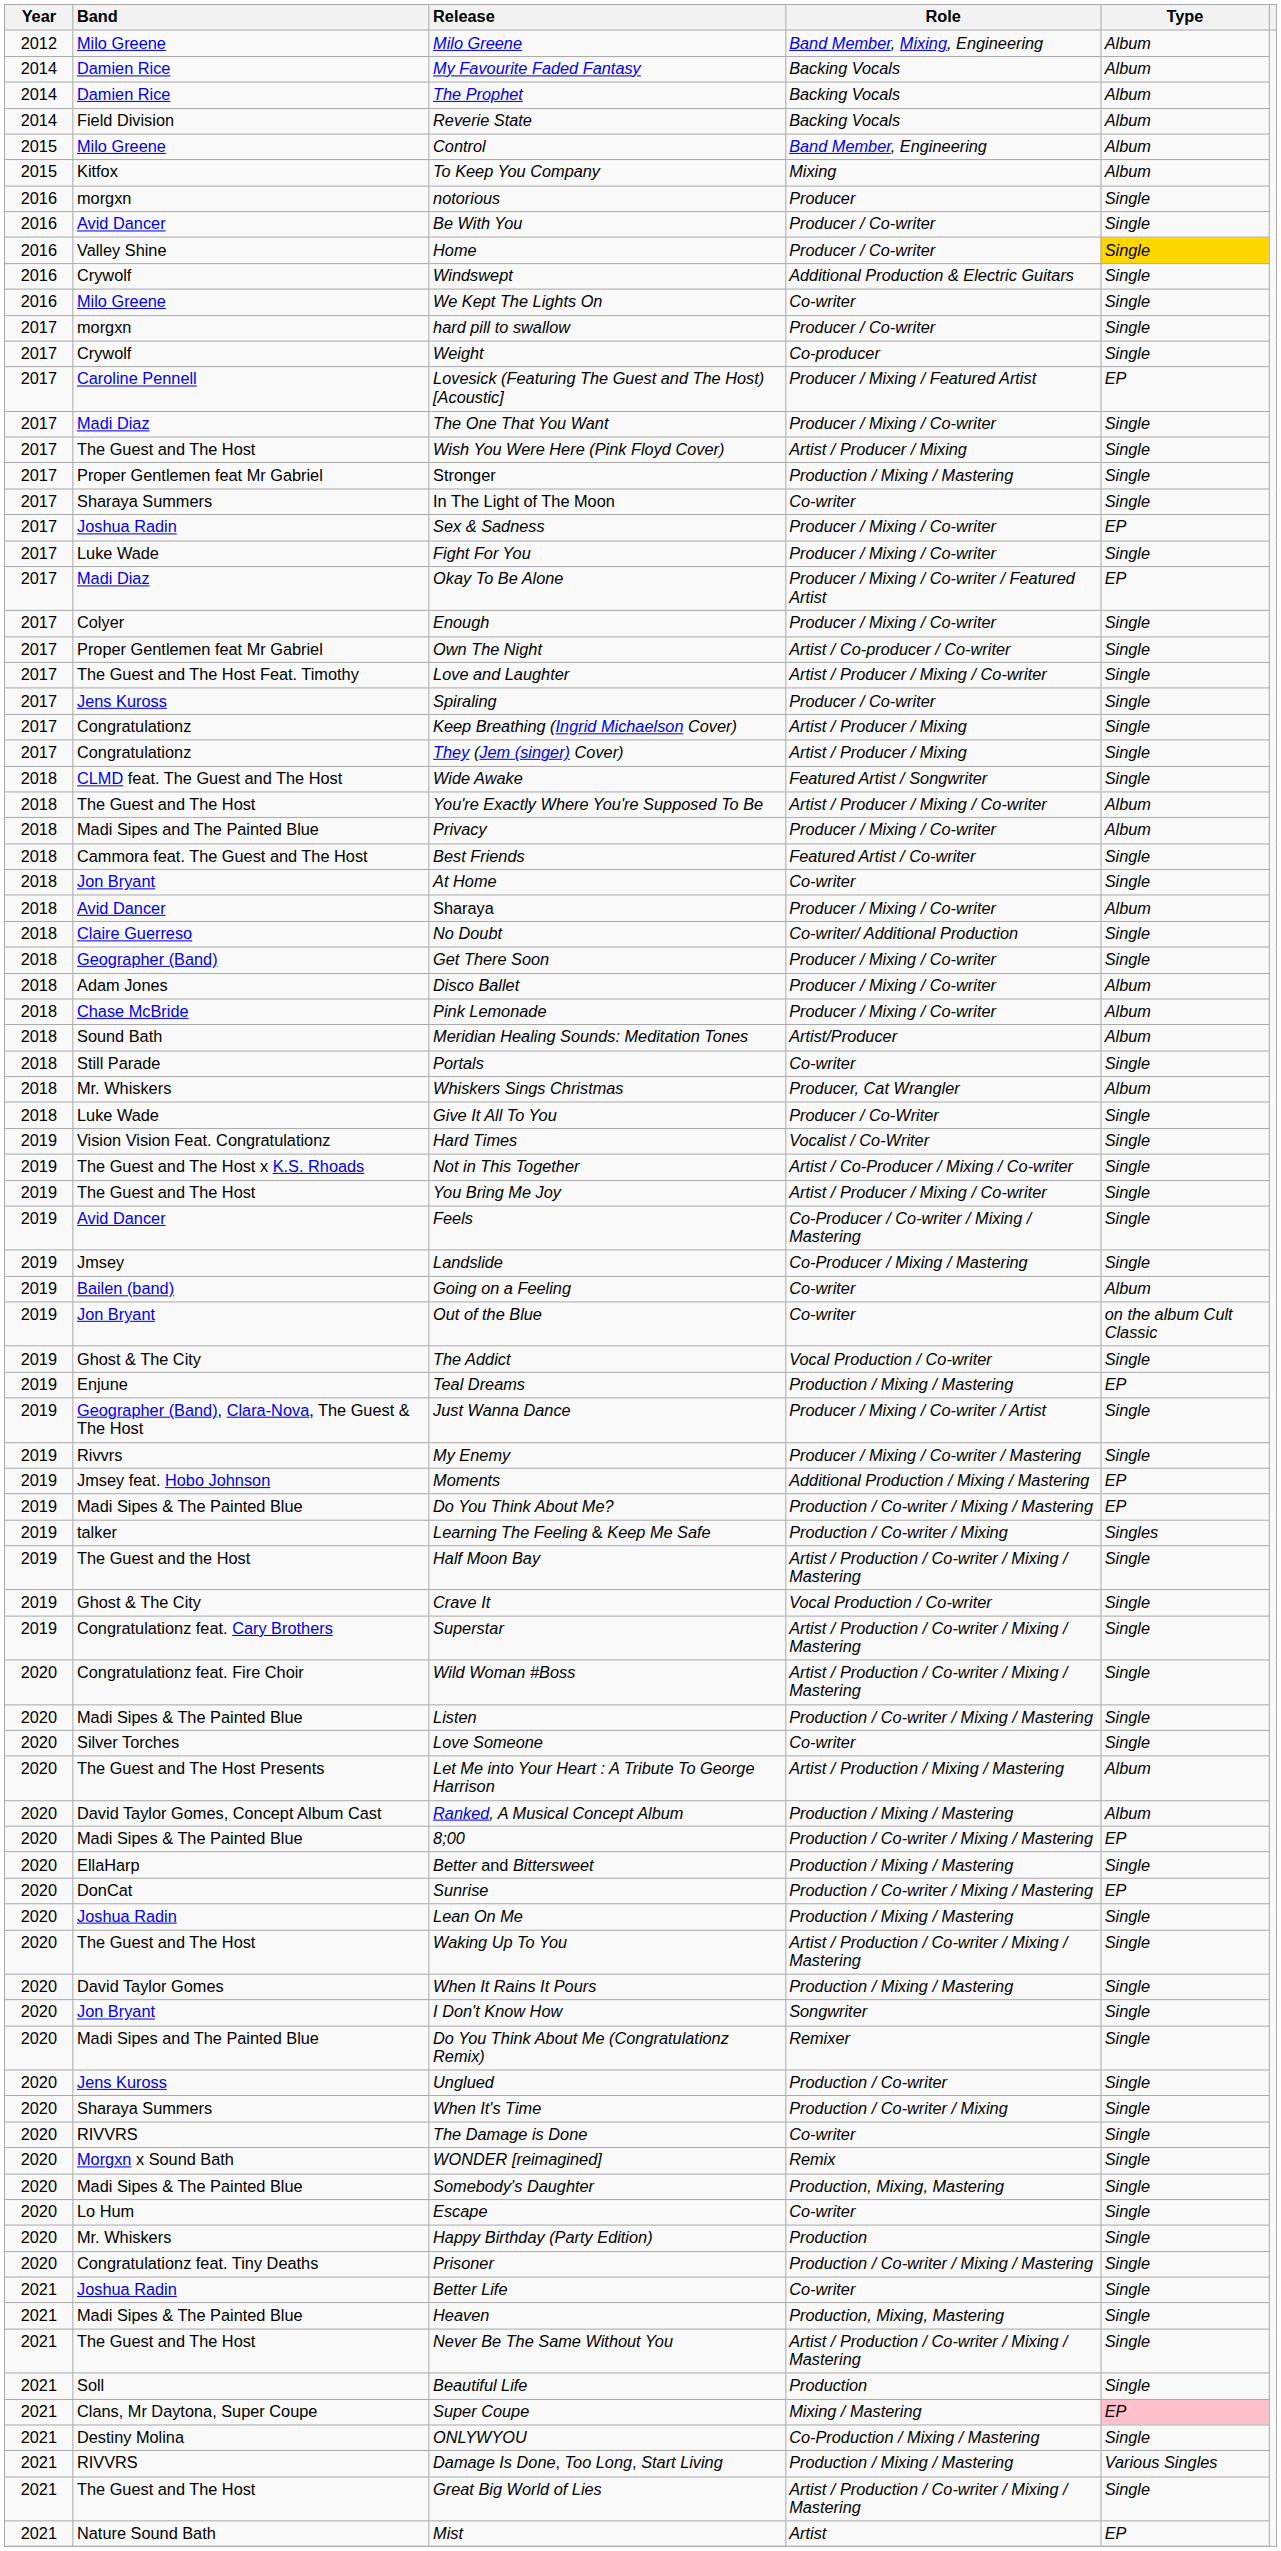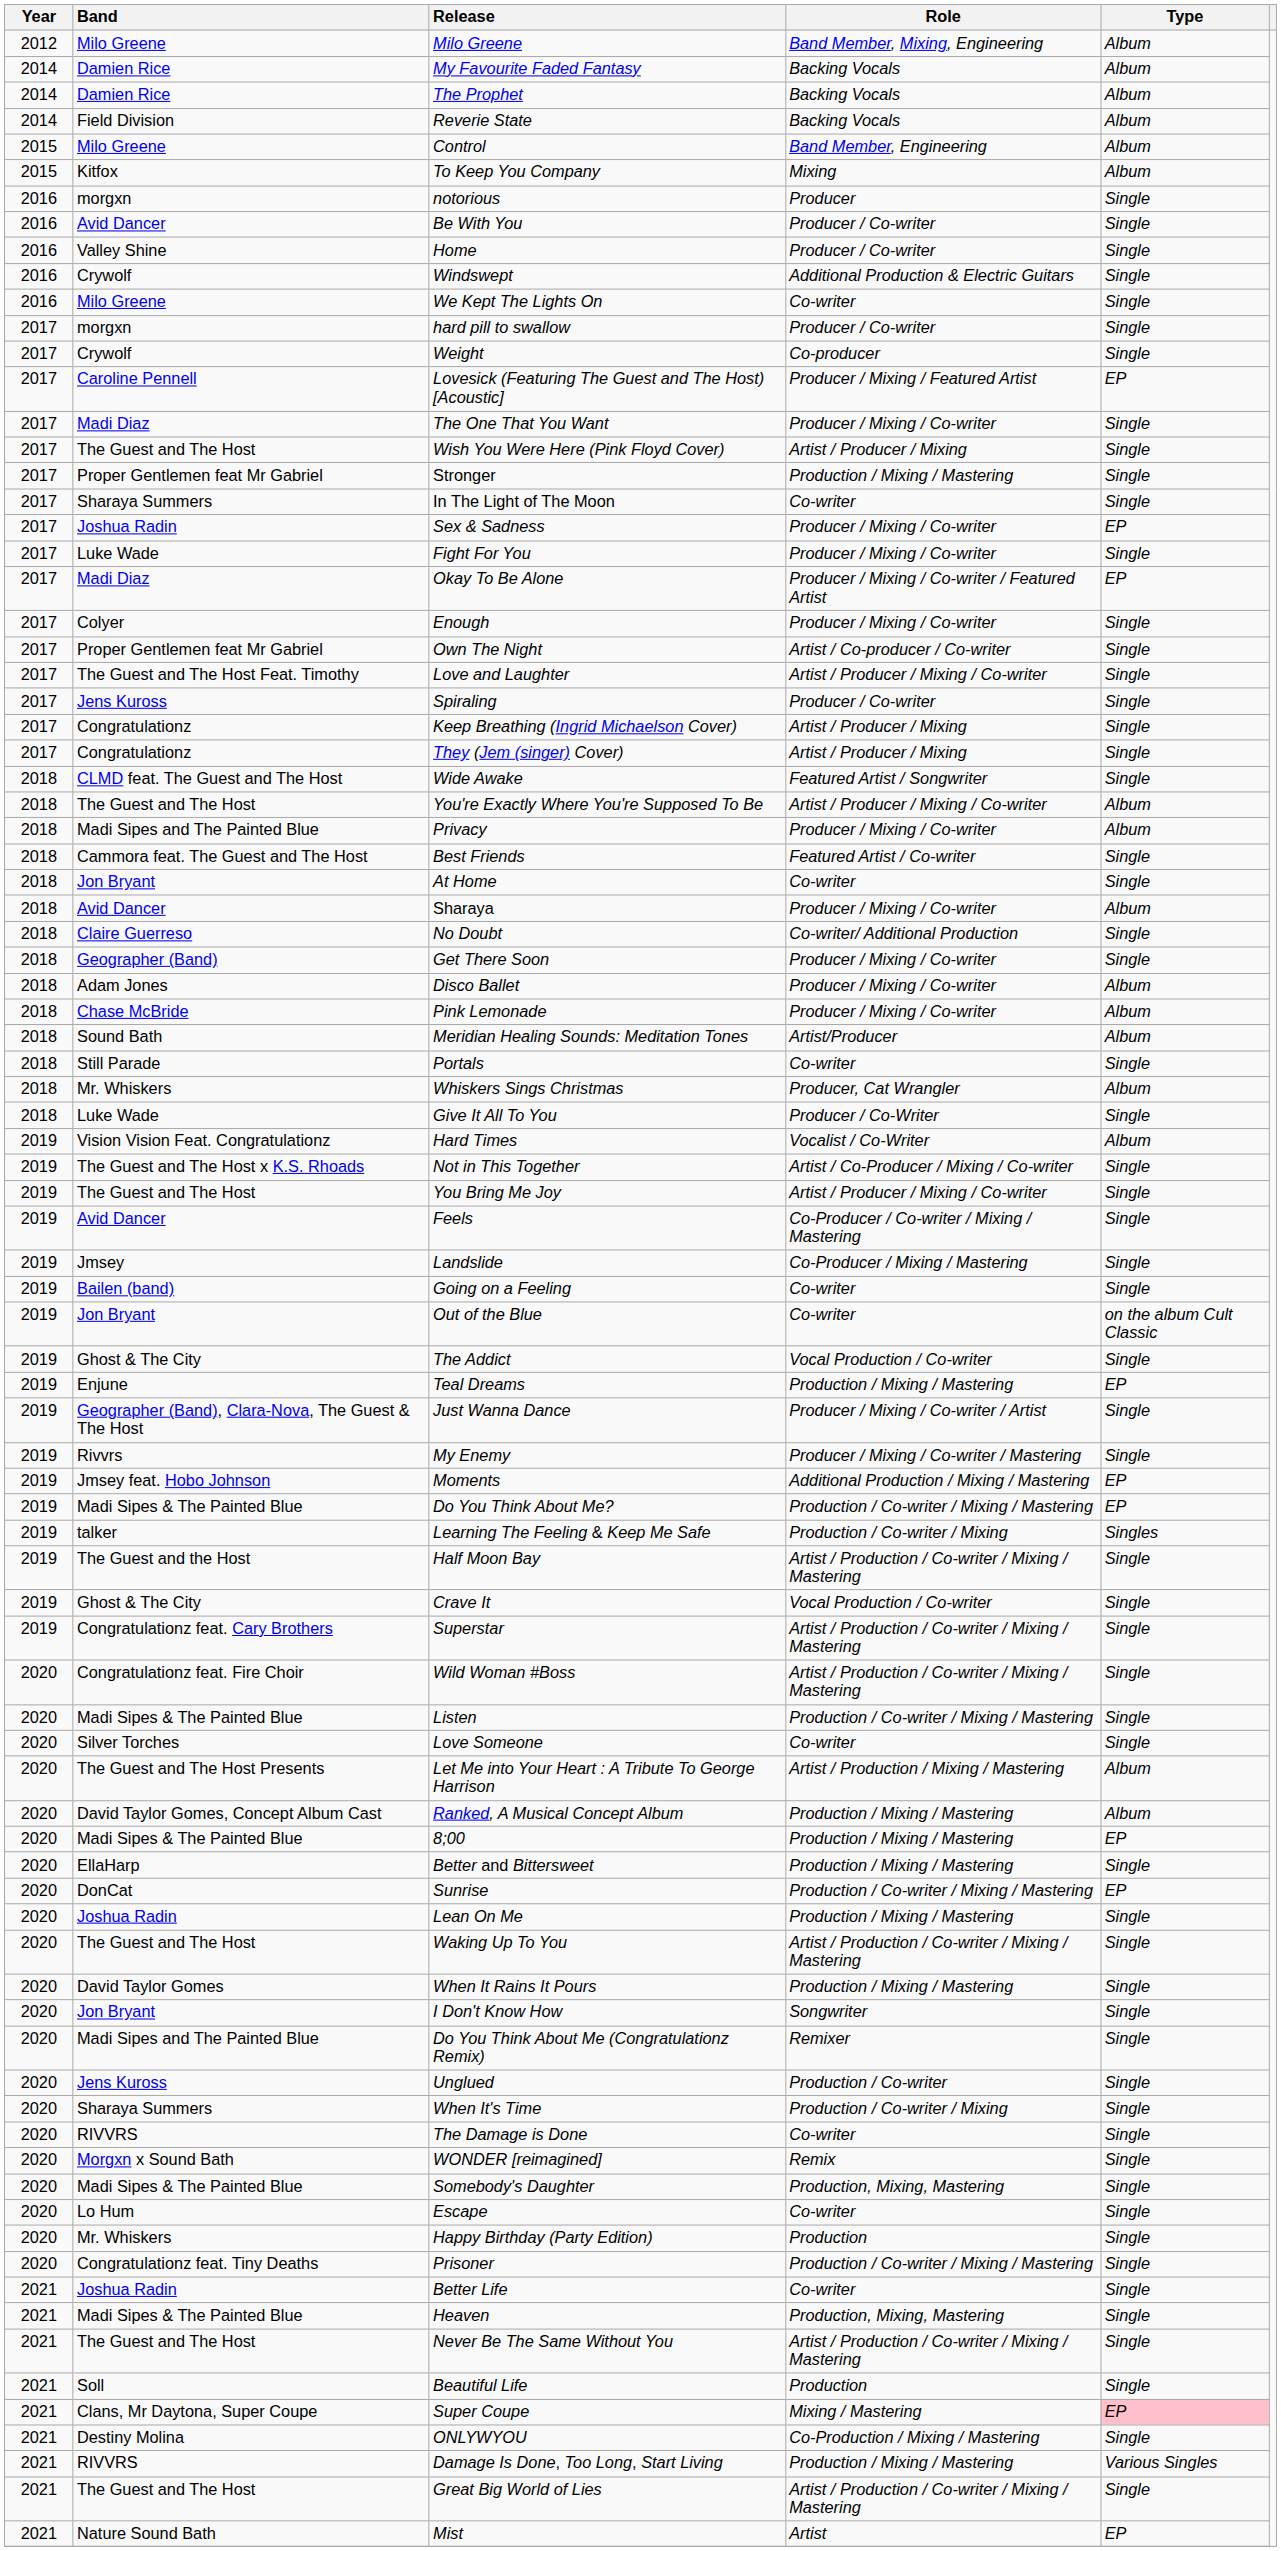Home | Type: gold background -> no background
Hard Times | Type: Single -> Album
Going on a Feeling | Type: Album -> Single
8;00 | Role: Production / Co-writer / Mixing / Mastering -> Production / Mixing / Mastering
